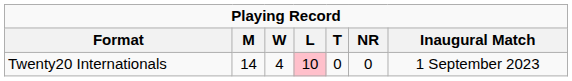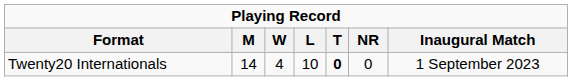Twenty20 Internationals | L: pink background -> no background
Twenty20 Internationals | T: normal -> bold
